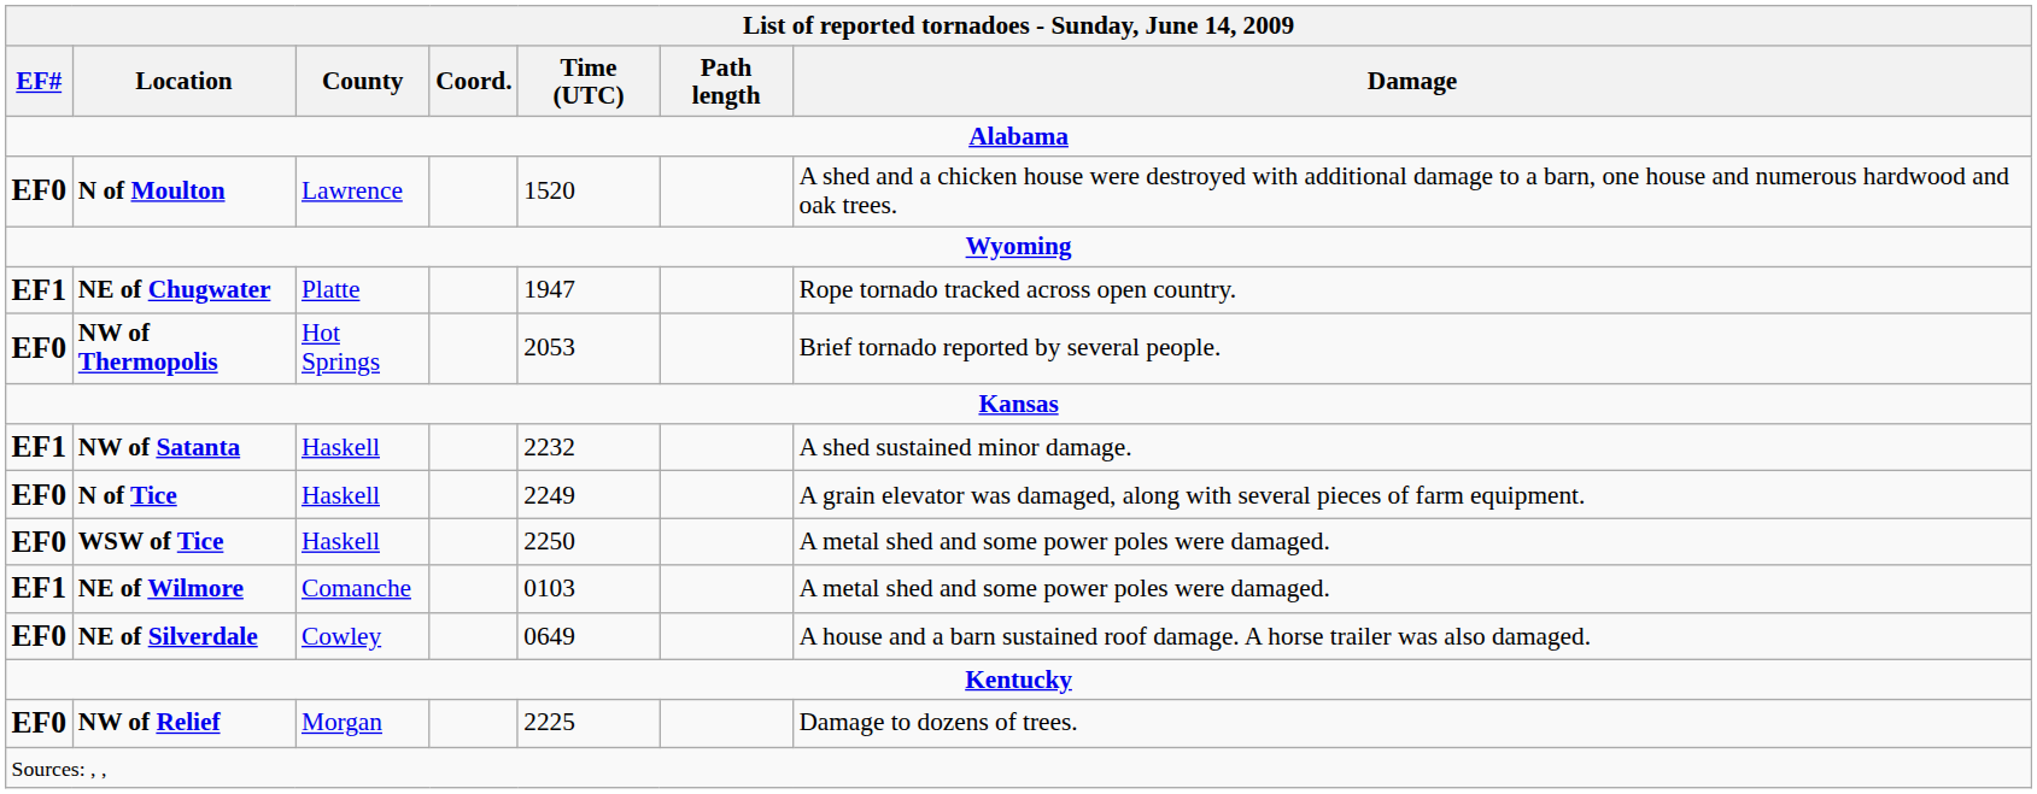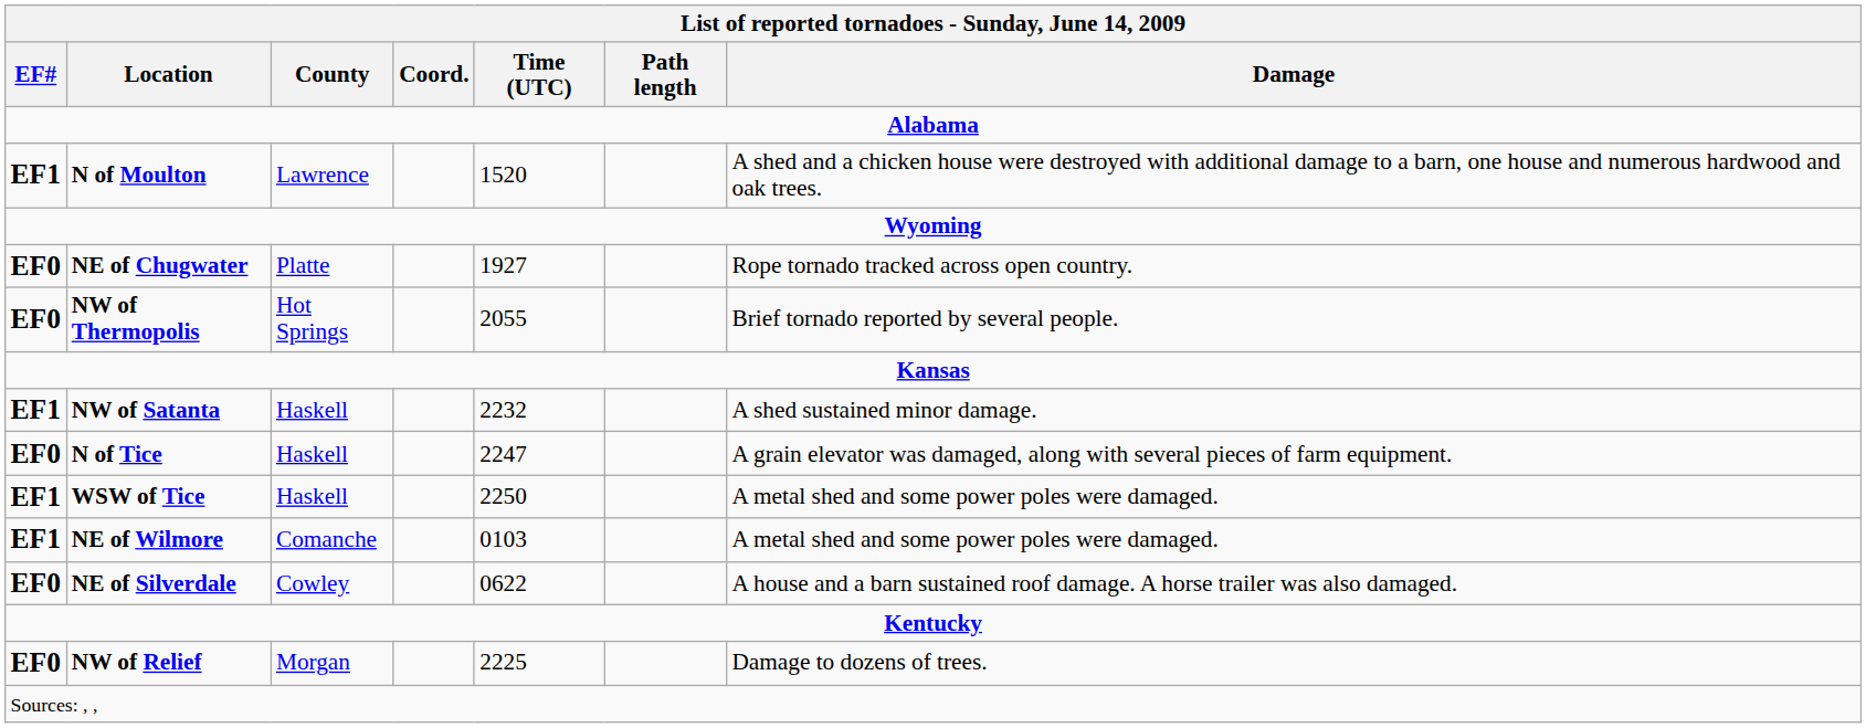N of Moulton | EF#: EF0 -> EF1
NE of Chugwater | EF#: EF1 -> EF0
NE of Chugwater | Time (UTC): 1947 -> 1927
NW of Thermopolis | Time (UTC): 2053 -> 2055
N of Tice | Time (UTC): 2249 -> 2247
WSW of Tice | EF#: EF0 -> EF1
NE of Silverdale | Time (UTC): 0649 -> 0622
